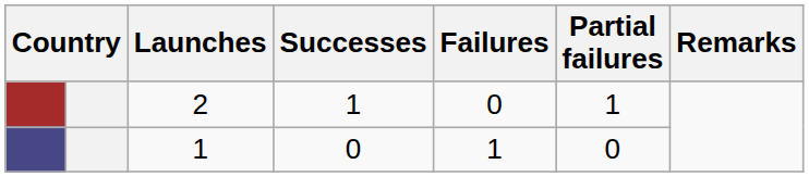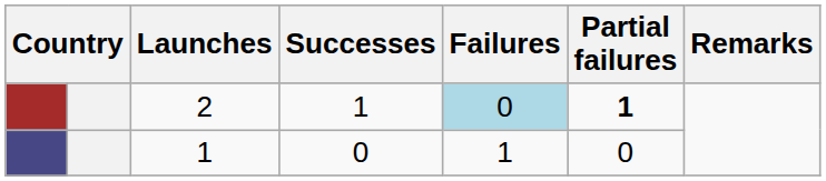2 | Failures: no background -> lightblue background
2 | Partial failures: normal -> bold
